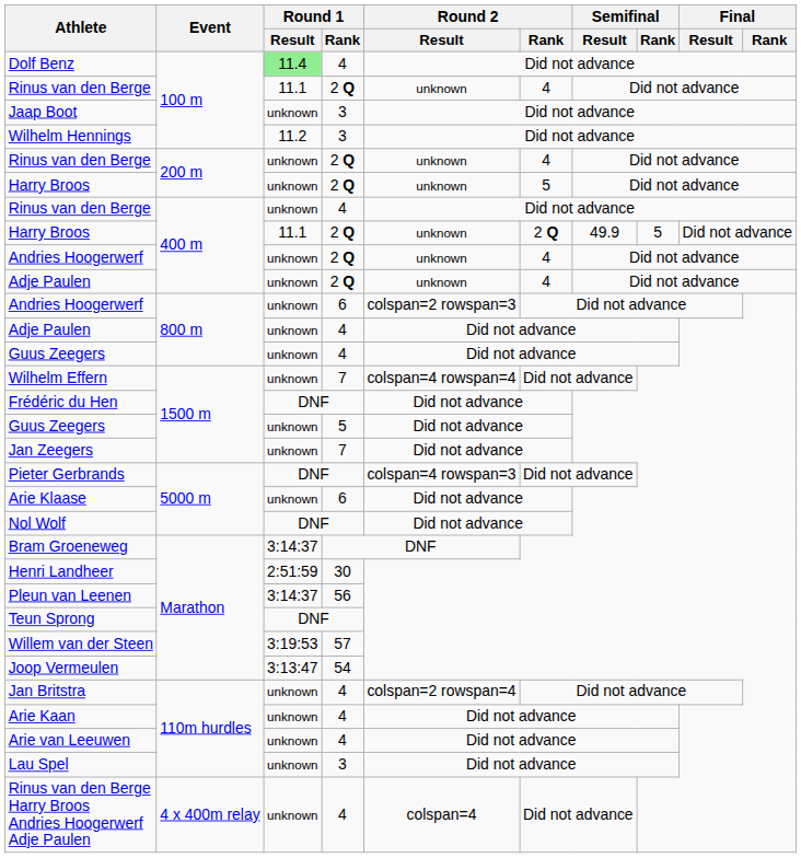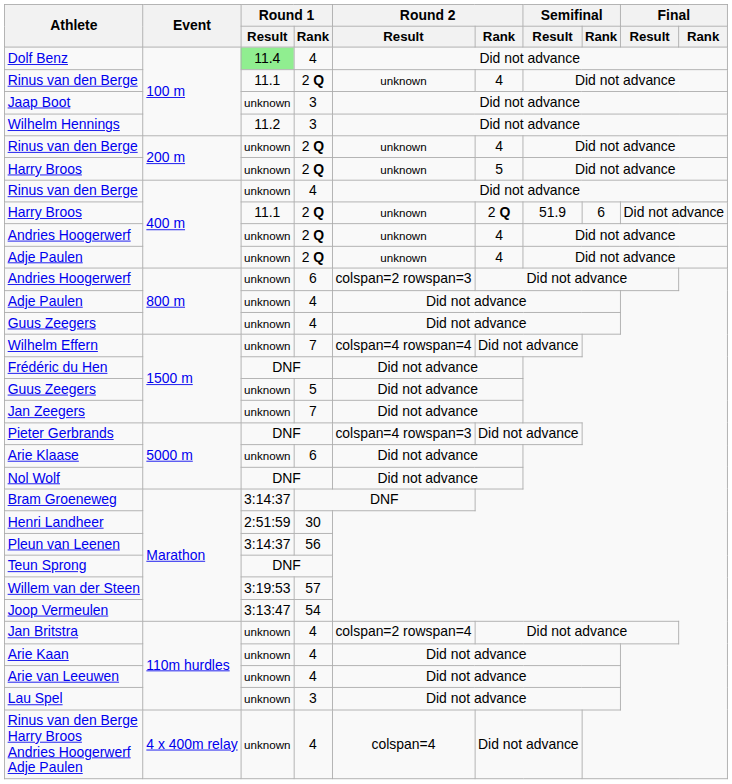Harry Broos / 400 m | Semifinal / Result: 49.9 -> 51.9
Harry Broos / 400 m | Semifinal / Rank: 5 -> 6
